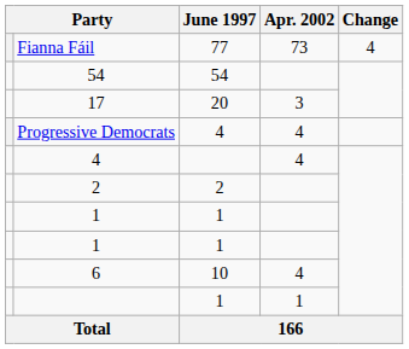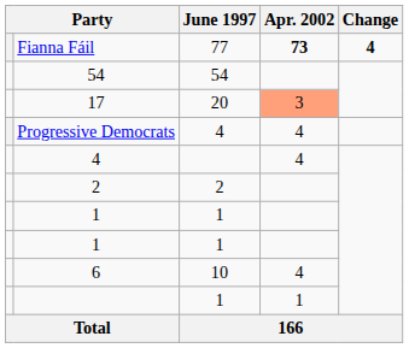Fianna Fáil | Apr. 2002: normal -> bold
Fianna Fáil | Change: normal -> bold
17 | Apr. 2002: no background -> lightsalmon background
